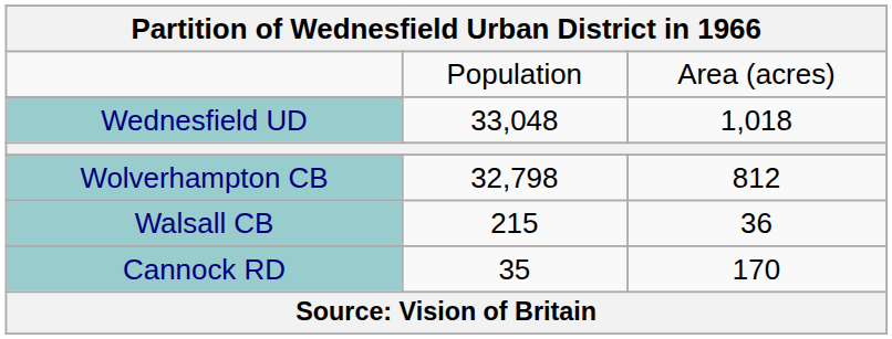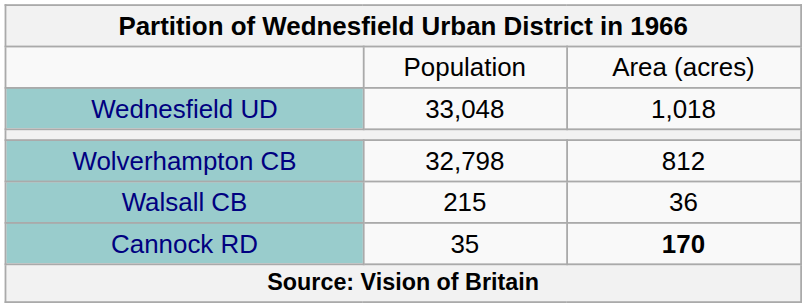Cannock RD | column 3: normal -> bold
